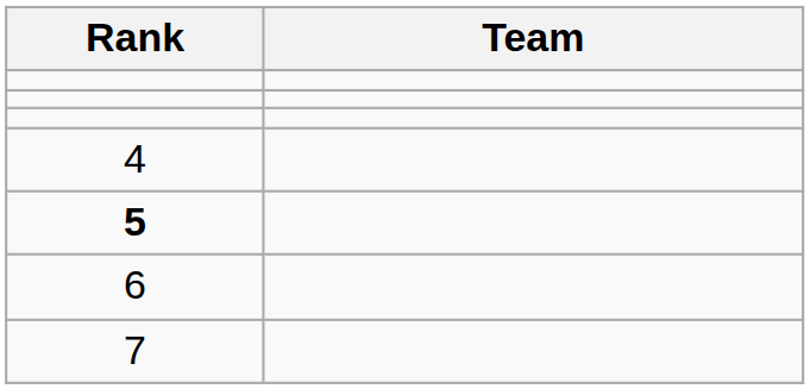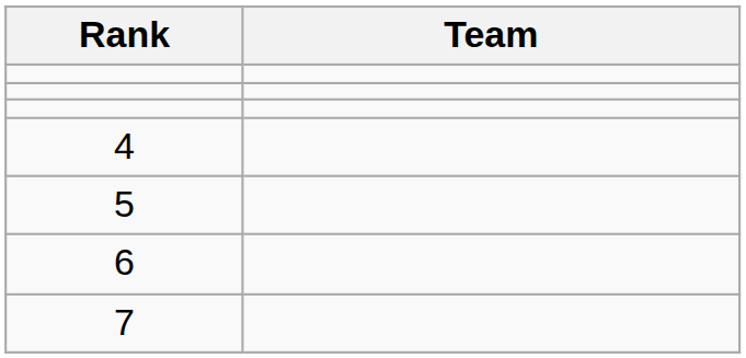row 6 | Rank: bold -> normal
